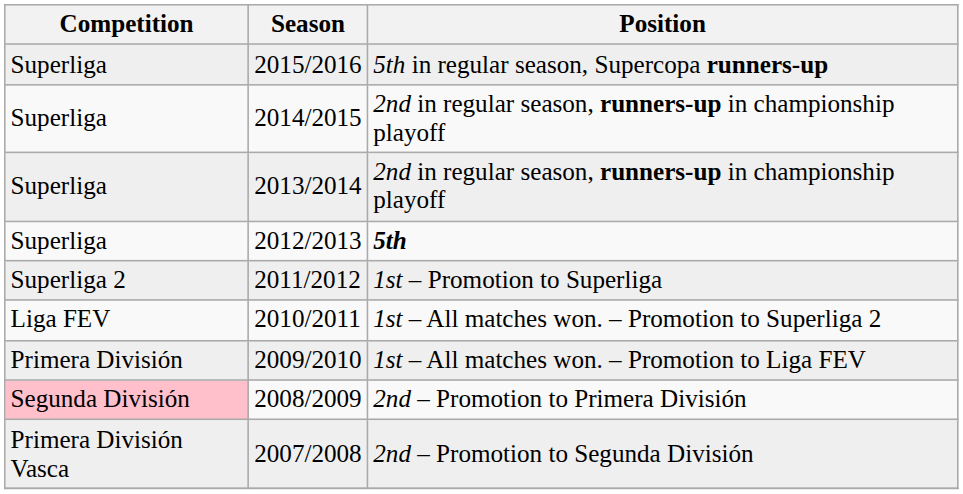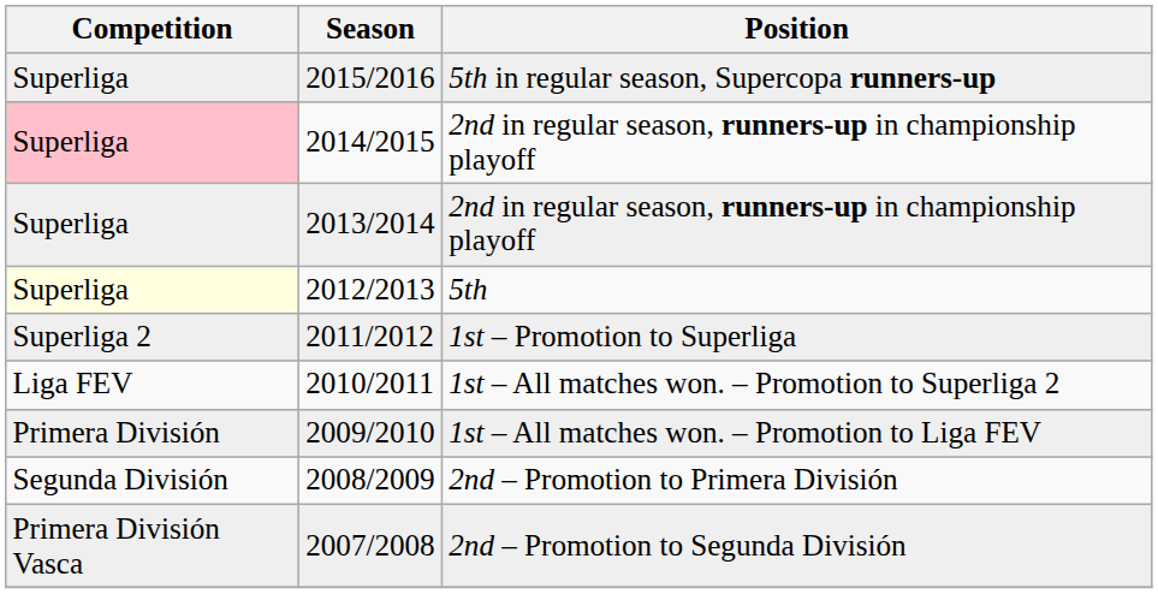2014/2015 | Competition: no background -> pink background
2012/2013 | Competition: no background -> lightyellow background
2012/2013 | Position: bold -> normal
2008/2009 | Competition: pink background -> no background
